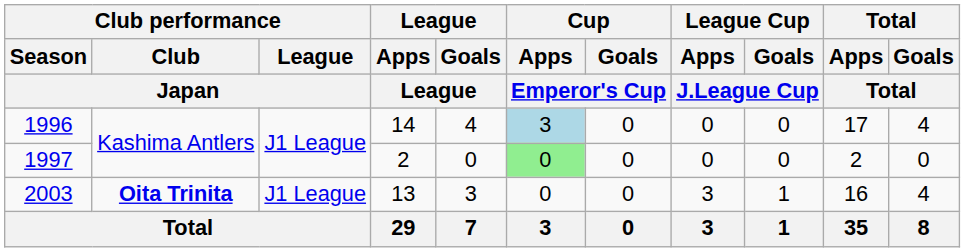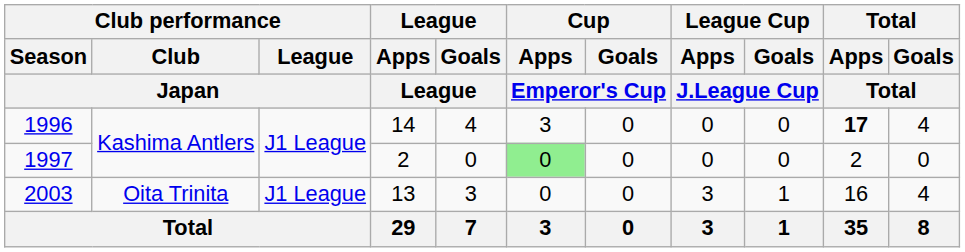1996 | Cup / Apps / Emperor's Cup: lightblue background -> no background
1996 | Total / Apps / Total: normal -> bold
2003 | Club performance / Club / Japan: bold -> normal
